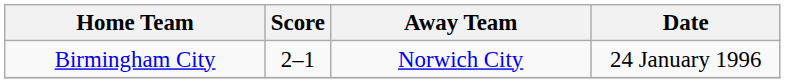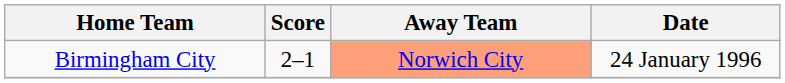Birmingham City | Away Team: no background -> lightsalmon background
